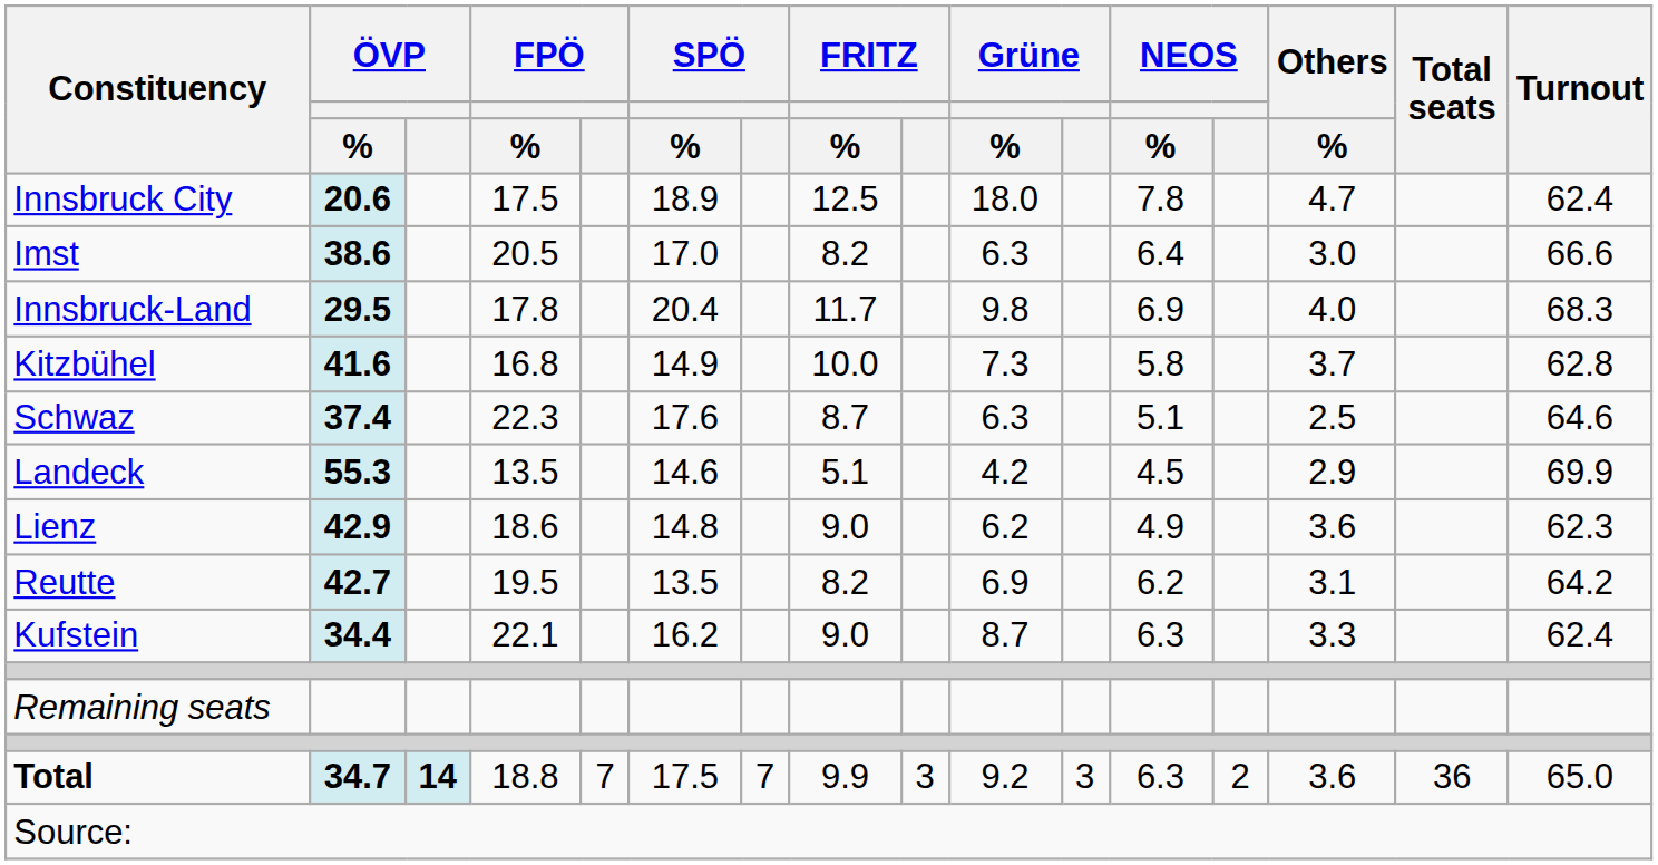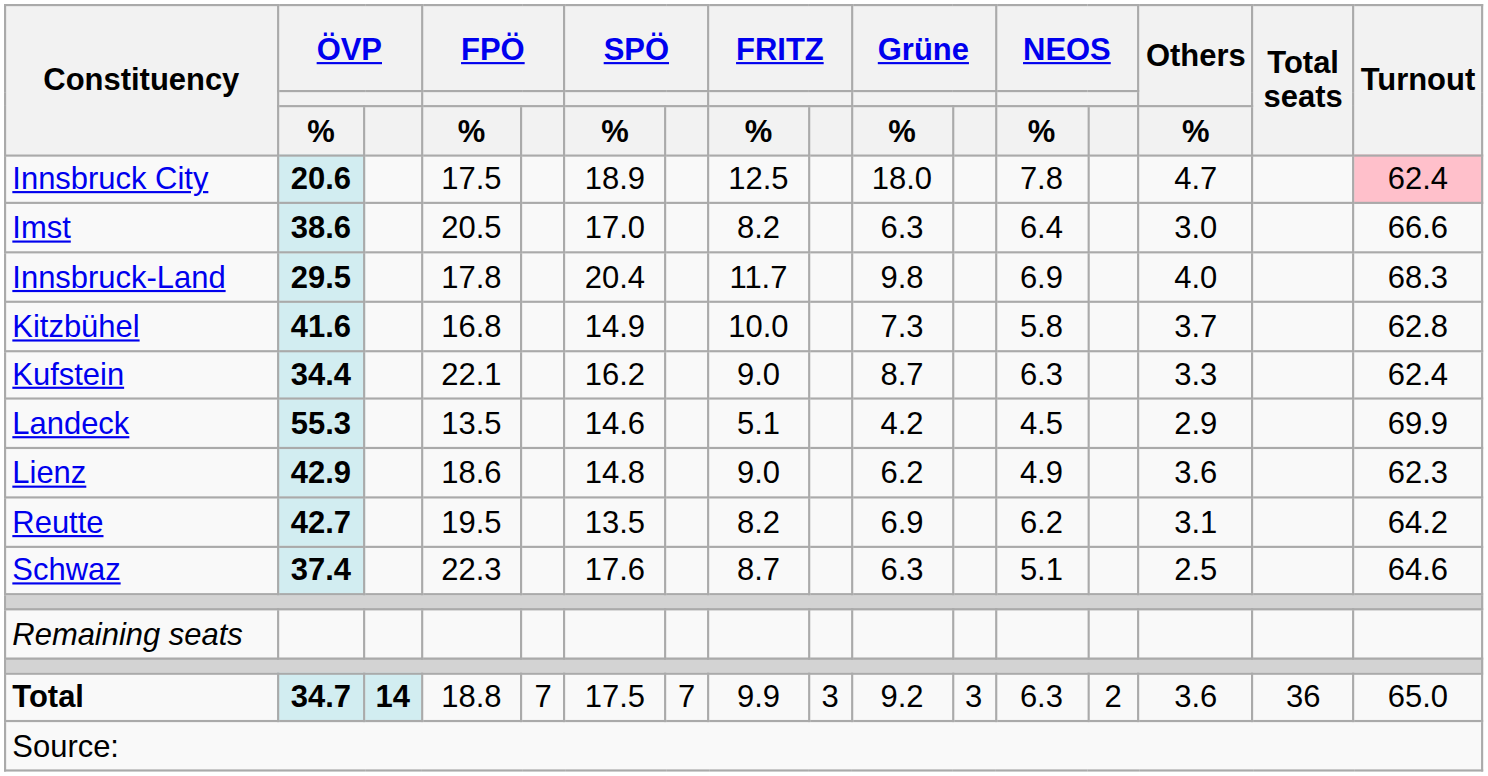Innsbruck City | Turnout: no background -> pink background
rows swapped: Kufstein <-> Schwaz
